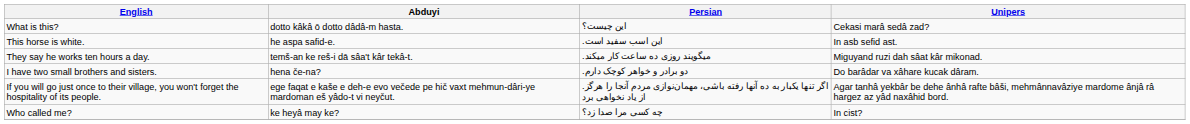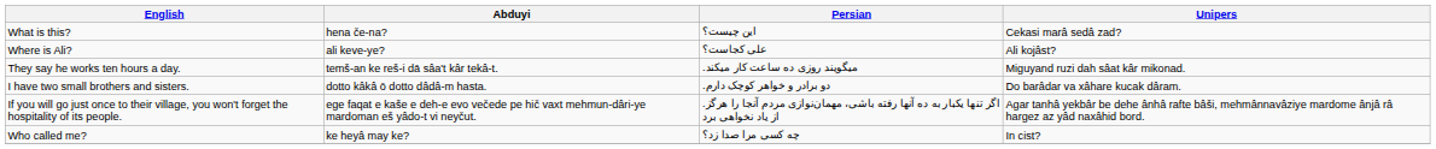What is this? | Abduyi: dotto kâkâ ō dotto dâdâ-m hasta. -> hena če-na?
+ row: Where is Ali? | ali keve-ye? | علی کجاست؟ | Ali kojâst?
- row: This horse is white. | he aspa safid-e. | .این اسب سفید است | In asb sefid ast.
I have two small brothers and sisters. | Abduyi: hena če-na? -> dotto kâkâ ō dotto dâdâ-m hasta.
